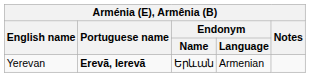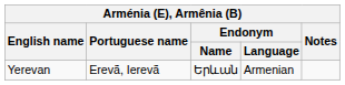Yerevan | Portuguese name: bold -> normal
